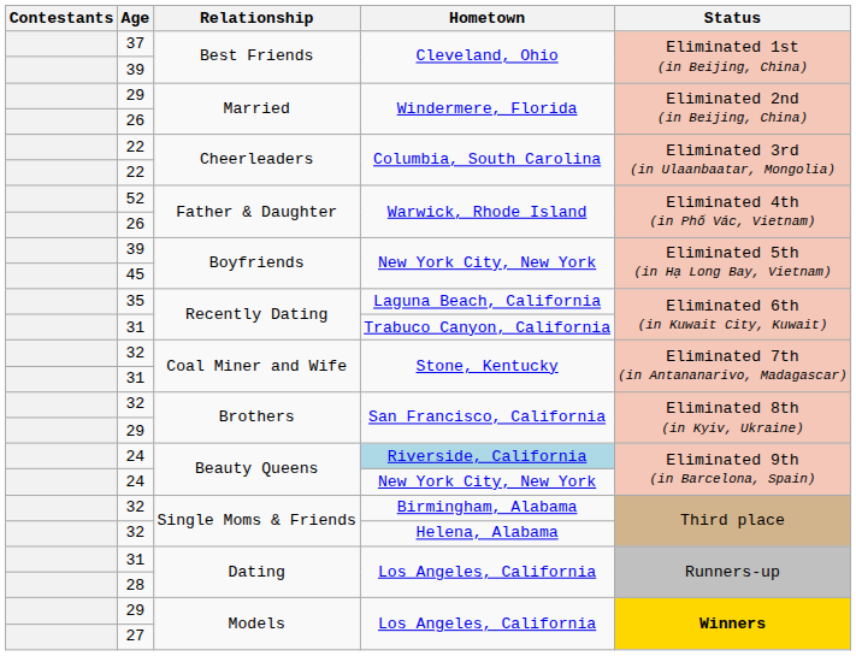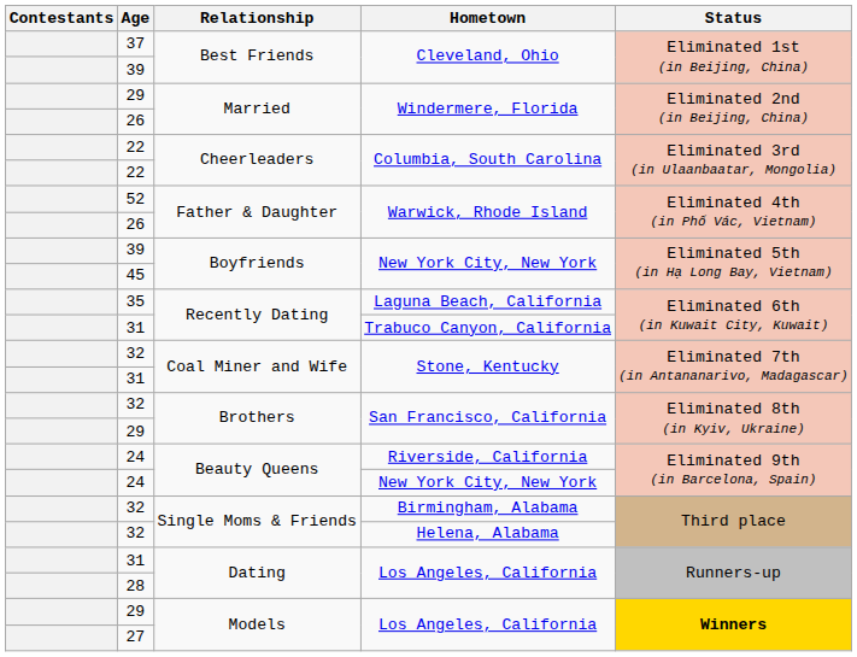24 / Riverside, California | Hometown: lightblue background -> no background
